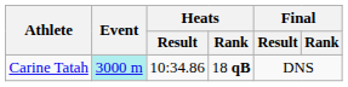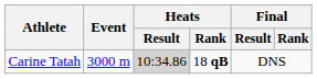Carine Tatah | Event: paleturquoise background -> no background
Carine Tatah | Heats / Result: no background -> lightgrey background
